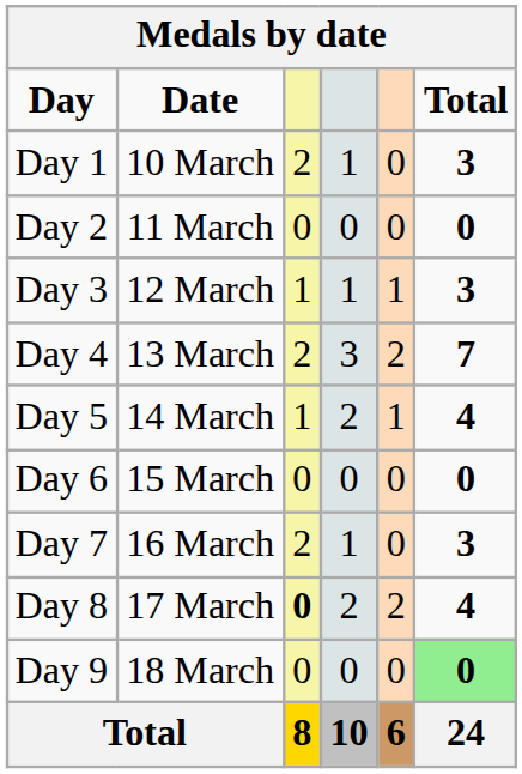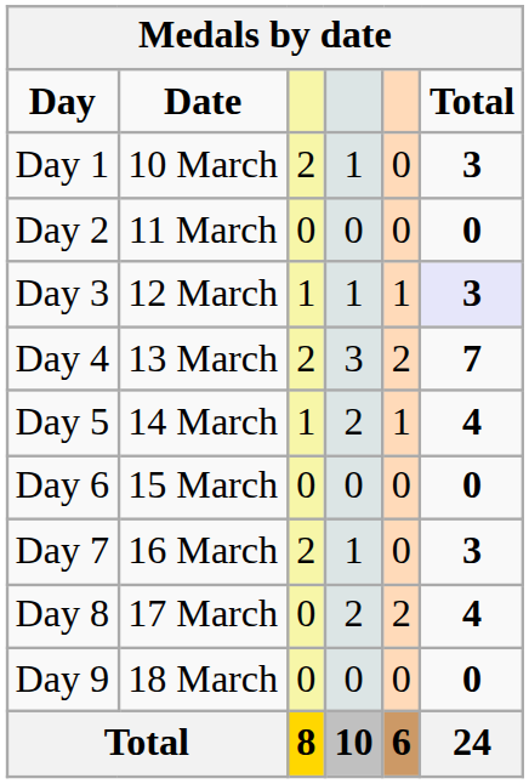Day 3 | Total: no background -> lavender background
Day 8 | column 3: bold -> normal
Day 9 | Total: lightgreen background -> no background
